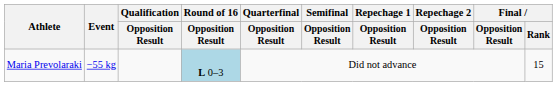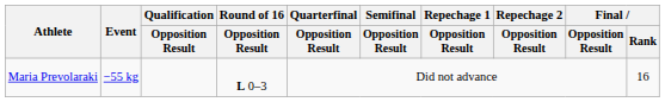Maria Prevolaraki | Round of 16 / Opposition Result: lightblue background -> no background
Maria Prevolaraki | Final / Rank: 15 -> 16
